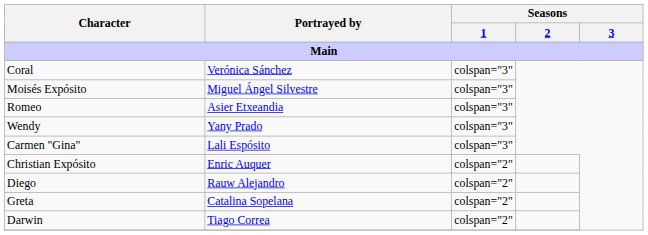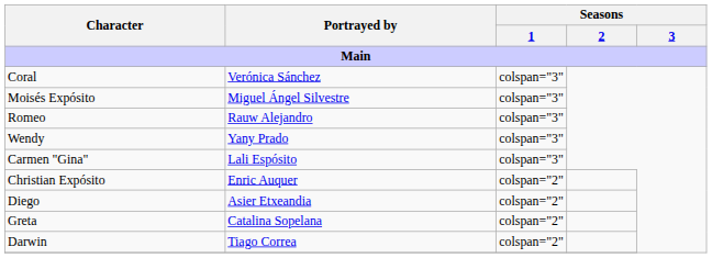Romeo | Portrayed by: Asier Etxeandia -> Rauw Alejandro
Diego | Portrayed by: Rauw Alejandro -> Asier Etxeandia
